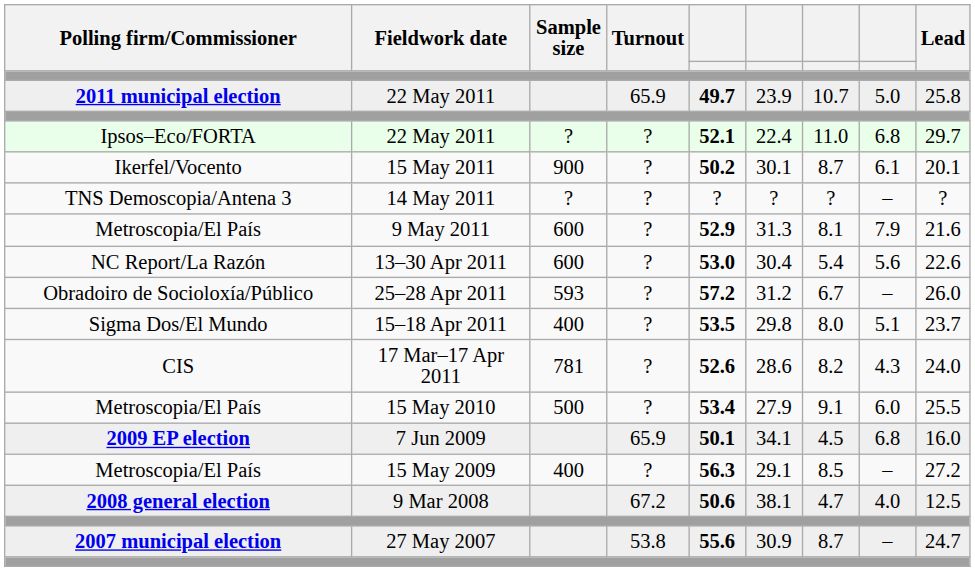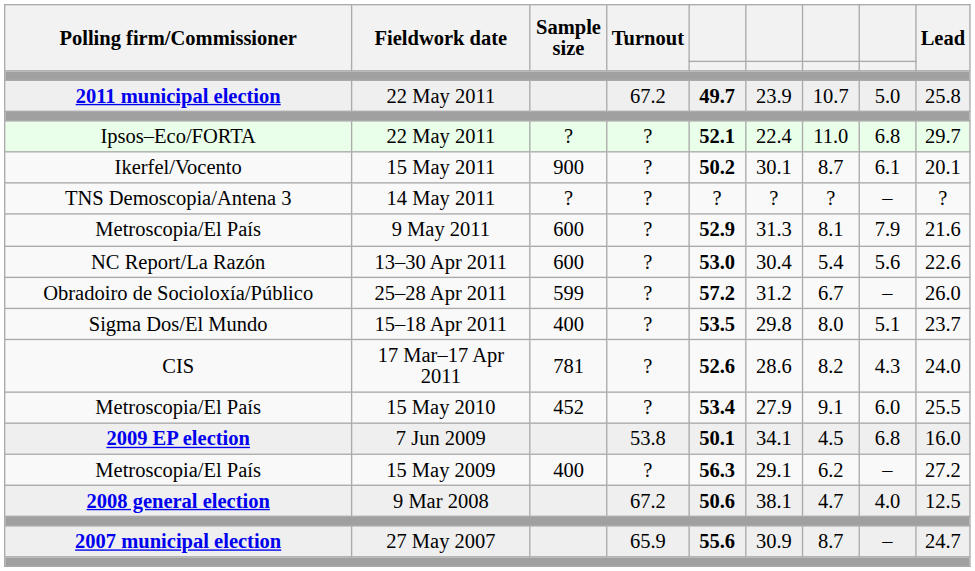2011 municipal election / 22 May 2011 | Turnout: 65.9 -> 67.2
25–28 Apr 2011 | Sample size: 593 -> 599
15 May 2010 | Sample size: 500 -> 452
7 Jun 2009 | Turnout: 65.9 -> 53.8
15 May 2009 | column 7: 8.5 -> 6.2
27 May 2007 | Turnout: 53.8 -> 65.9
